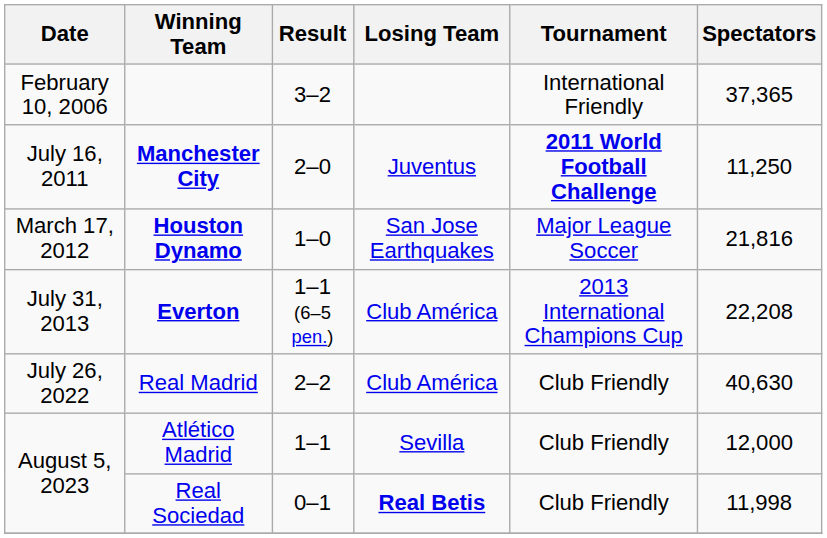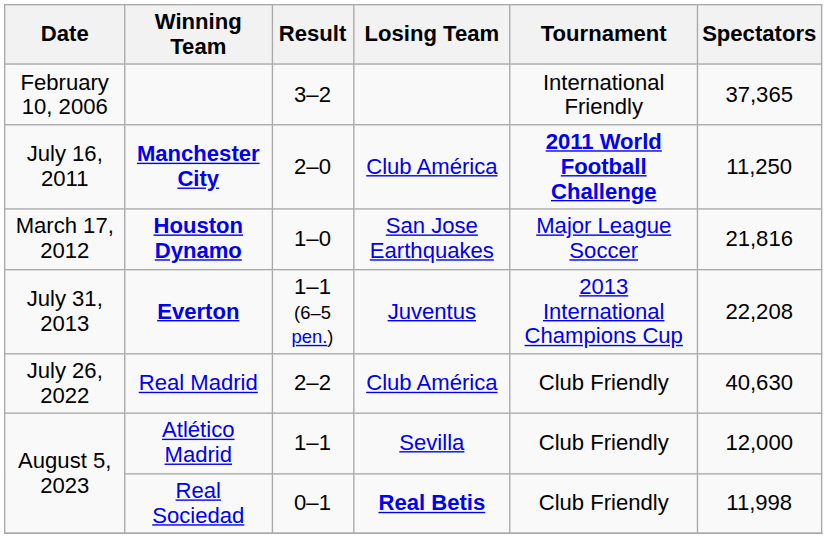Manchester City | Losing Team: Juventus -> Club América
Everton | Losing Team: Club América -> Juventus
